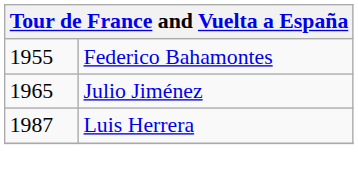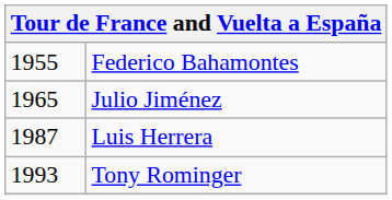+ row: 1993 | Tony Rominger
